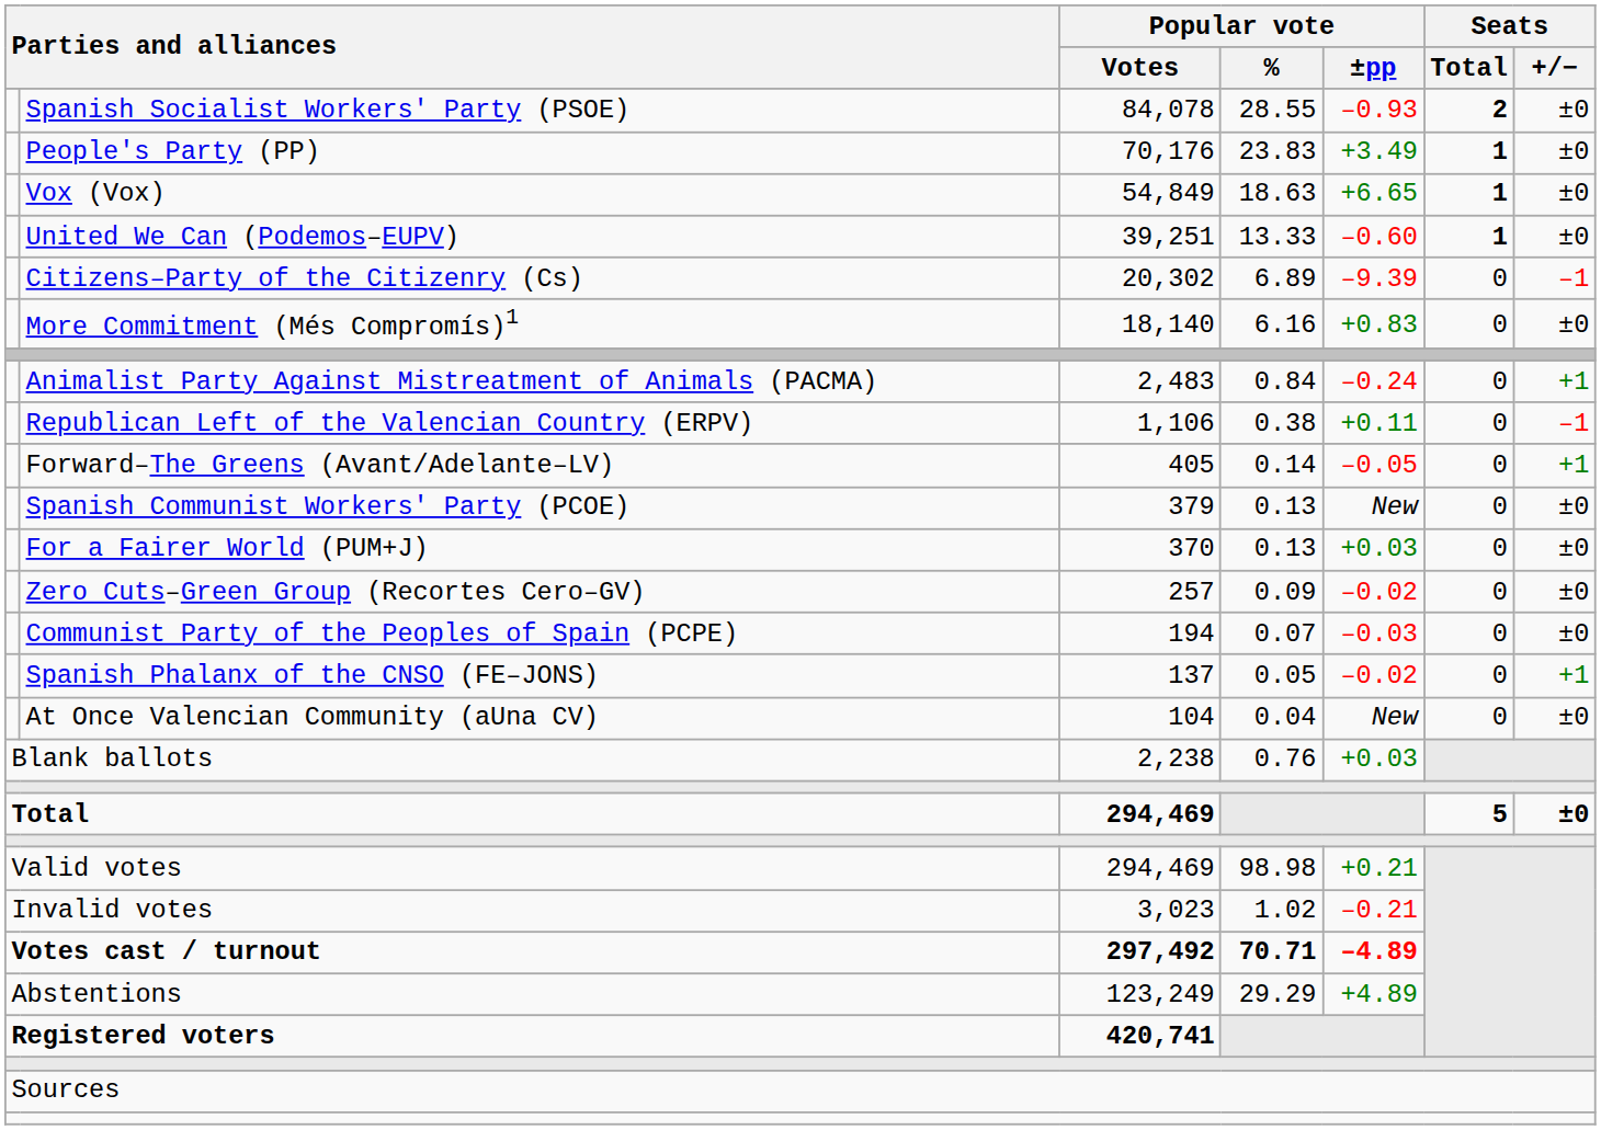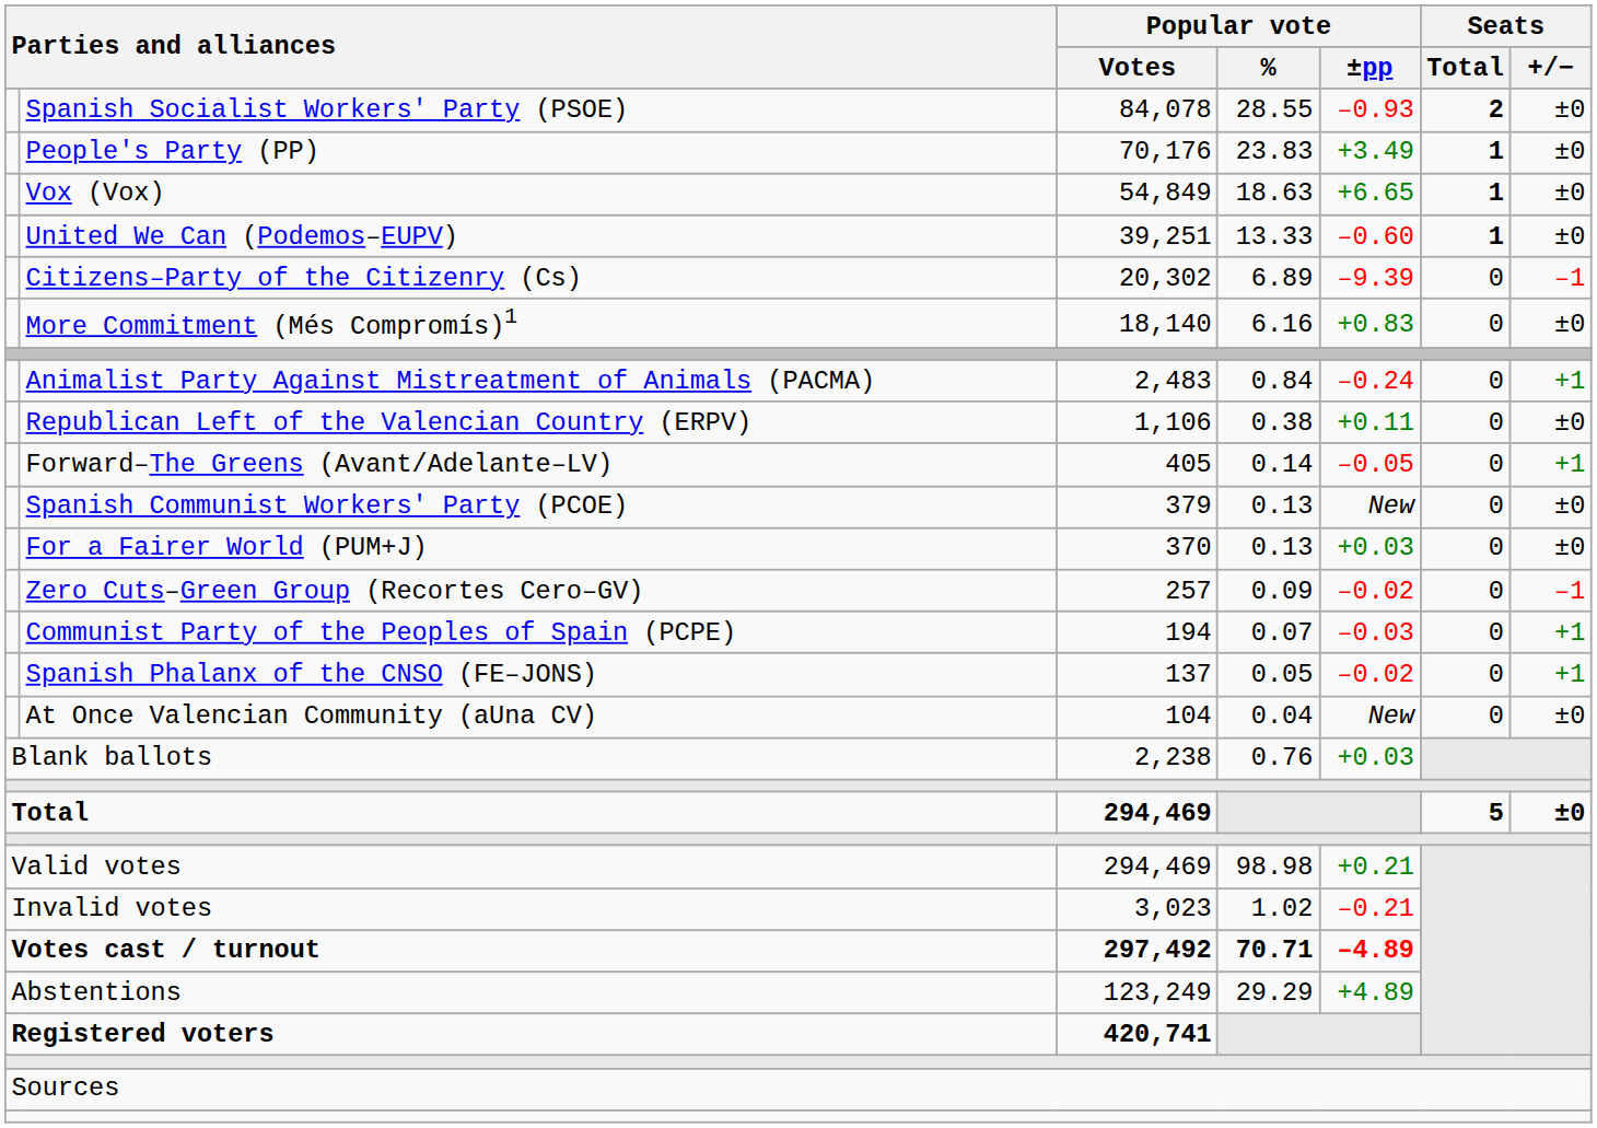Republican Left of the Valencian Country (ERPV) | Seats / +/−: –1 -> ±0
Zero Cuts–Green Group (Recortes Cero–GV) | Seats / +/−: ±0 -> –1
Communist Party of the Peoples of Spain (PCPE) | Seats / +/−: ±0 -> +1
